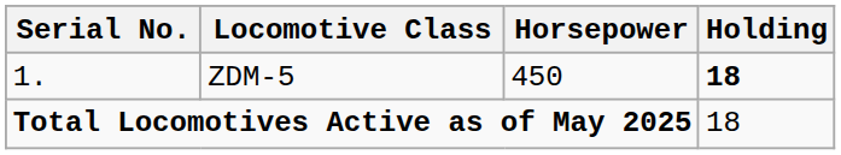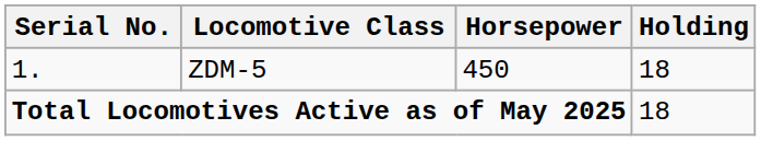1. | Holding: bold -> normal
